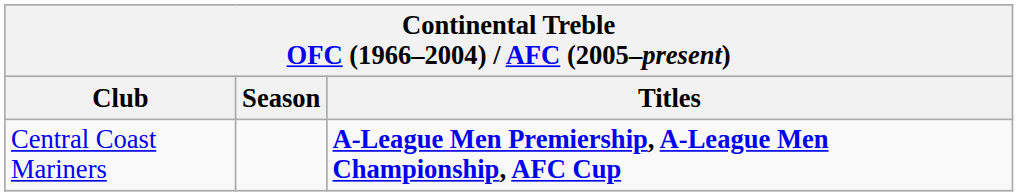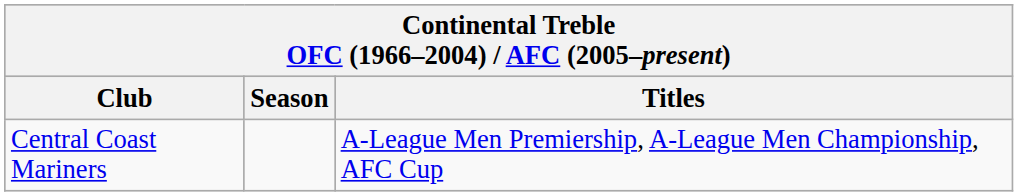Central Coast Mariners | Titles: bold -> normal
